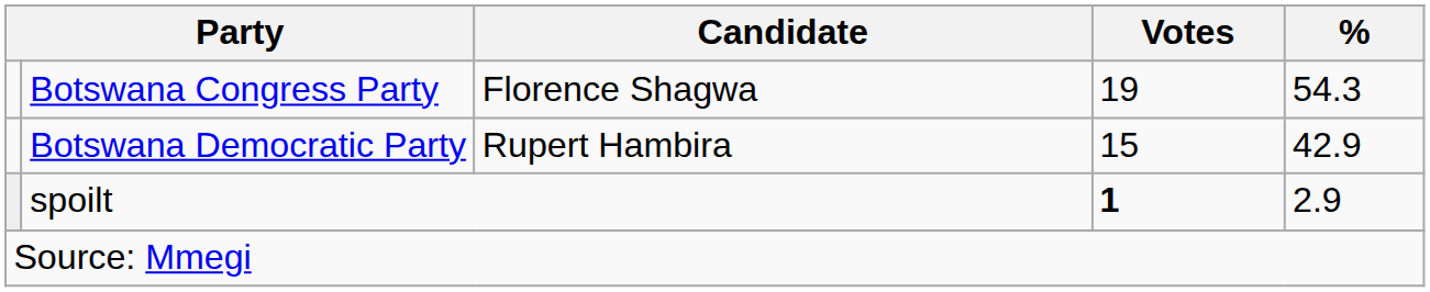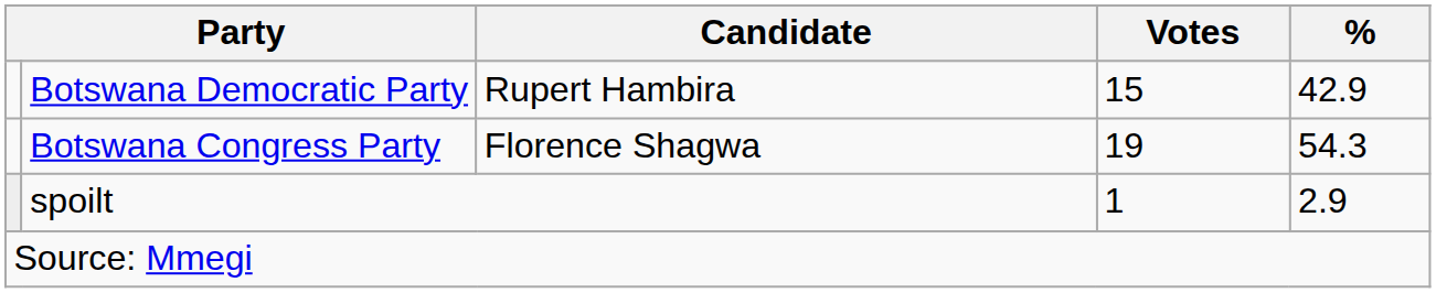rows swapped: Botswana Congress Party <-> Botswana Democratic Party
spoilt | Votes: bold -> normal
